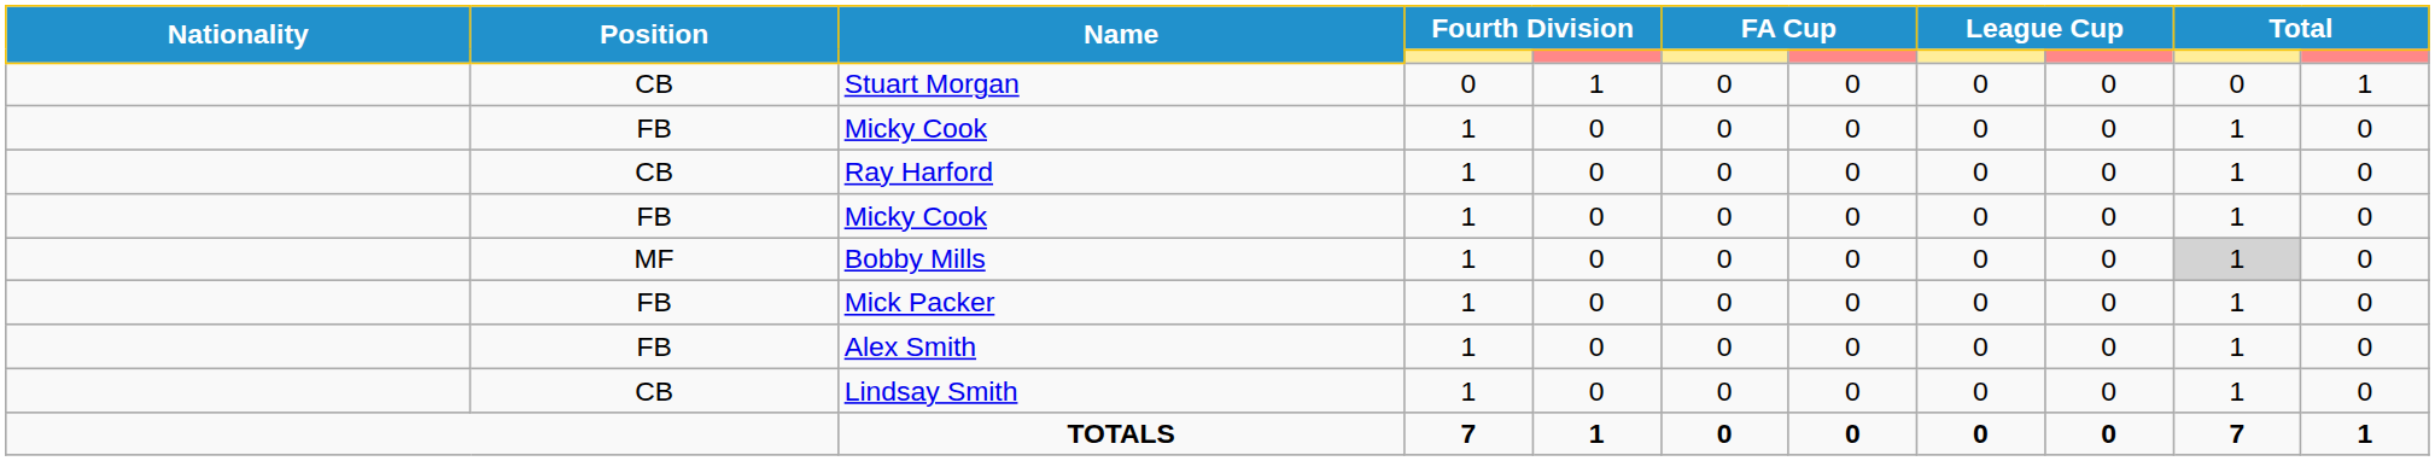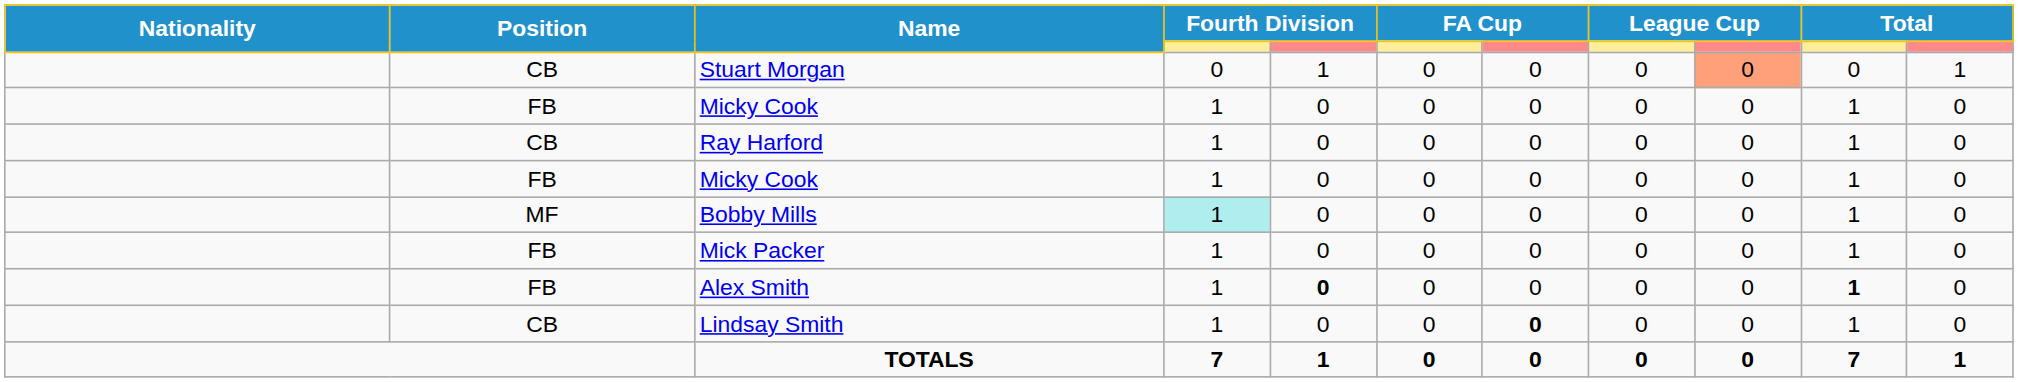Stuart Morgan | column 9: no background -> lightsalmon background
Bobby Mills | column 4: no background -> paleturquoise background
Bobby Mills | column 10: lightgrey background -> no background
Alex Smith | column 5: normal -> bold
Alex Smith | column 10: normal -> bold
Lindsay Smith | column 7: normal -> bold
